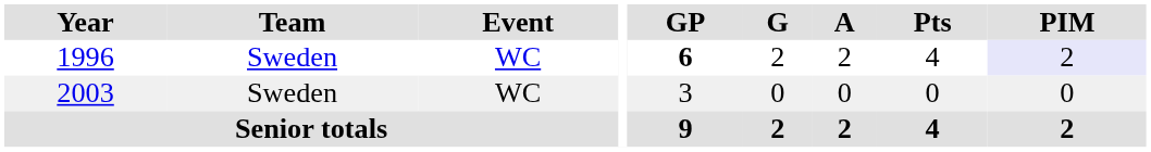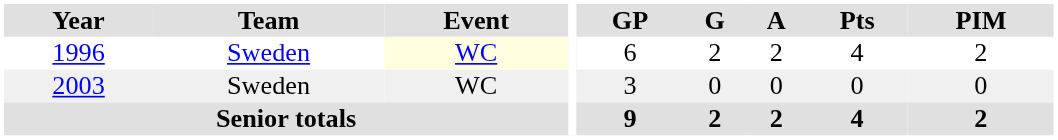1996 | Event: no background -> lightyellow background
1996 | GP: bold -> normal
1996 | PIM: lavender background -> no background
